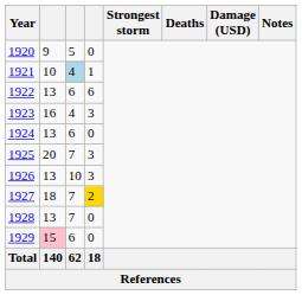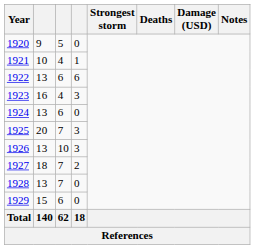1921 | column 3: lightblue background -> no background
1927 | column 4: gold background -> no background
1929 | column 2: pink background -> no background
